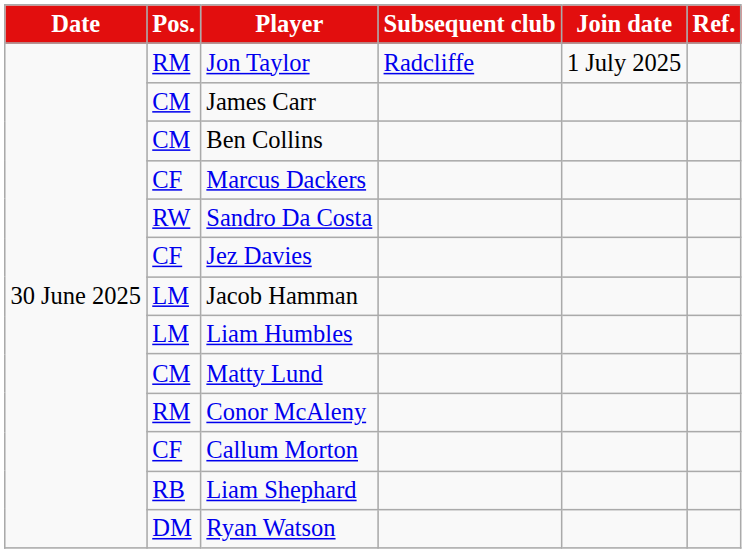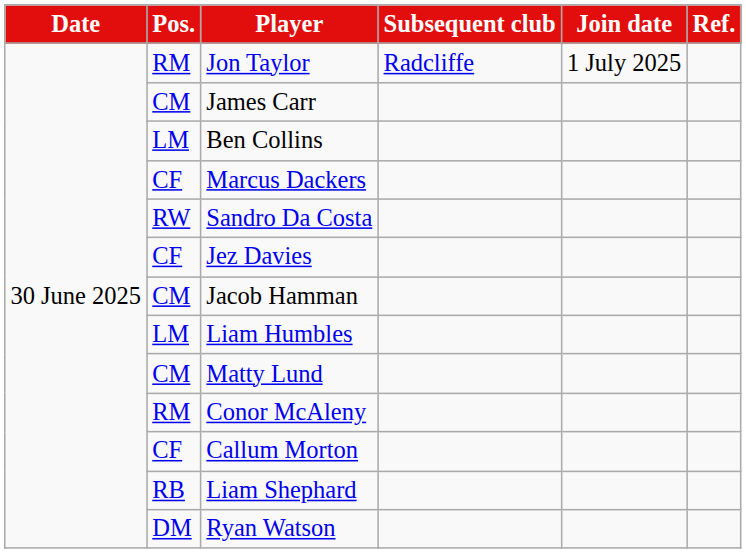Ben Collins | Pos.: CM -> LM
Jacob Hamman | Pos.: LM -> CM
